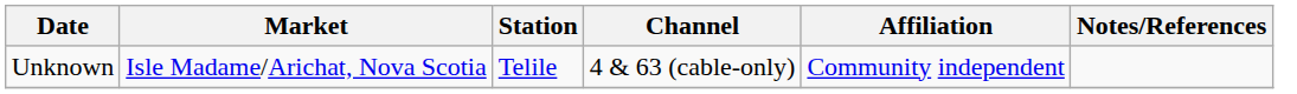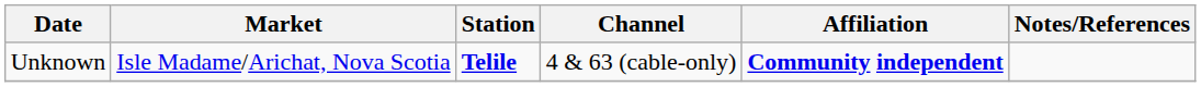Unknown | Station: normal -> bold
Unknown | Affiliation: normal -> bold
